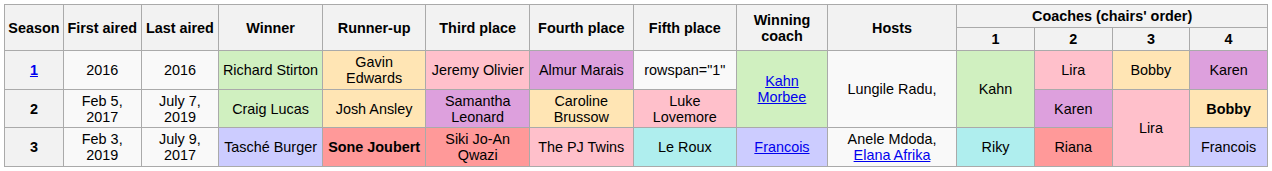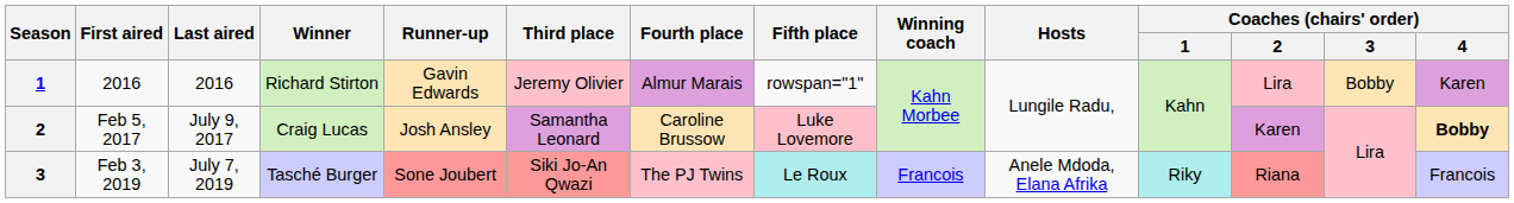Feb 5, 2017 | Last aired: July 7, 2019 -> July 9, 2017
Feb 3, 2019 | Last aired: July 9, 2017 -> July 7, 2019
Feb 3, 2019 | Runner-up: bold -> normal
